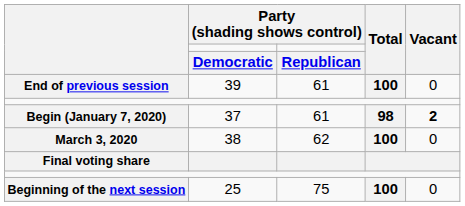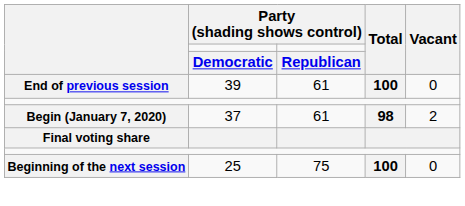Begin (January 7, 2020) | Vacant: bold -> normal
- row: March 3, 2020 | 38 | 62 | 100 | 0
